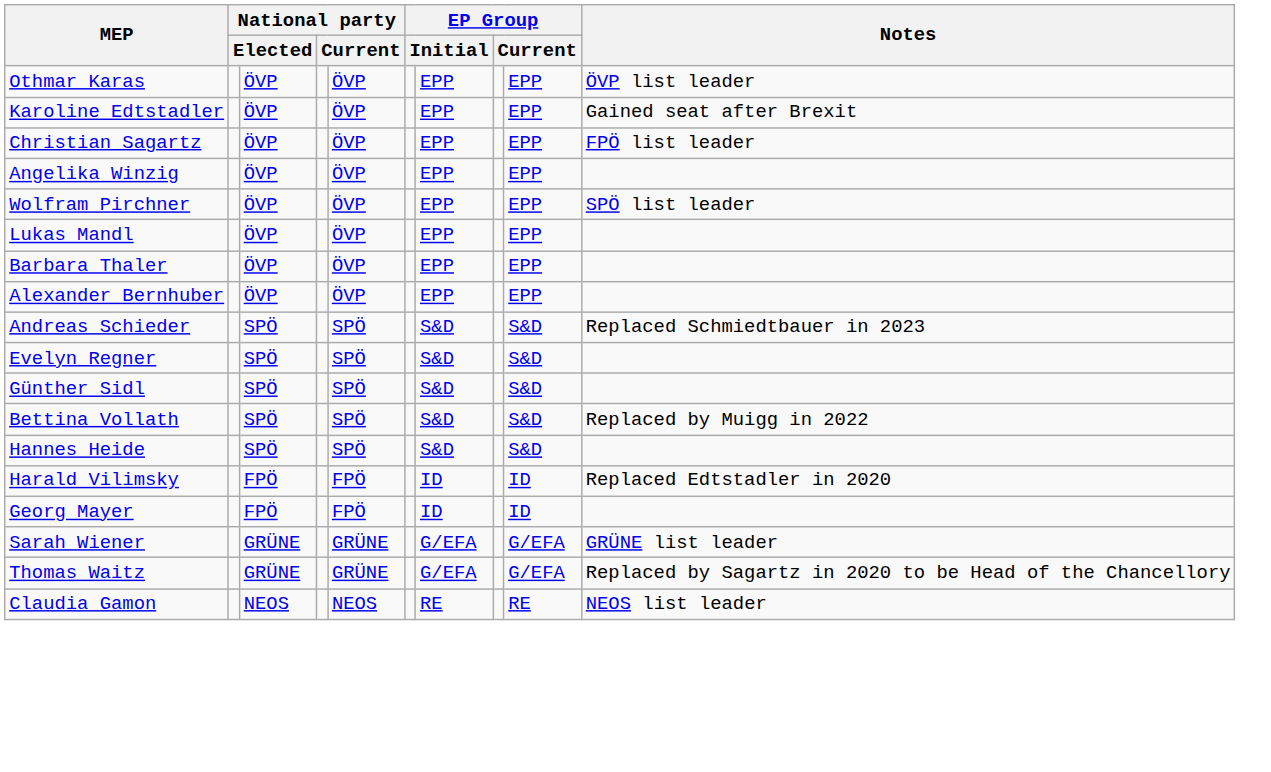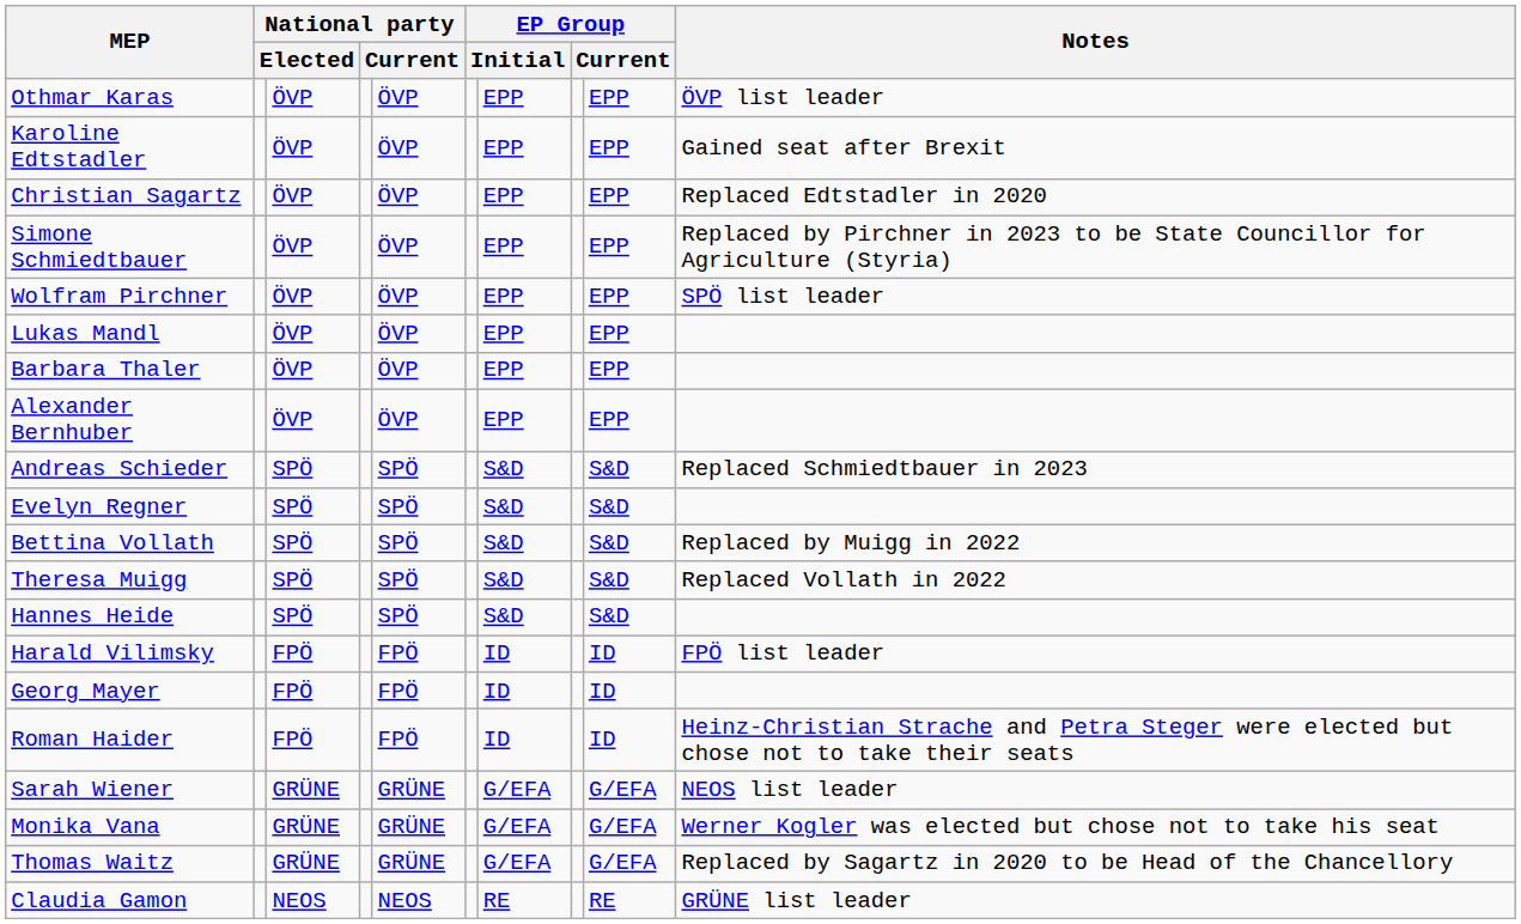Christian Sagartz | Notes: FPÖ list leader -> Replaced Edtstadler in 2020
- row: Angelika Winzig | ÖVP | ÖVP | EPP | EPP
+ row: Simone Schmiedtbauer | ÖVP | ÖVP | EPP | EPP | Replaced by Pirchner in 2023 to be State Councillor for Agriculture (Styria)
- row: Günther Sidl | SPÖ | SPÖ | S&D | S&D
+ row: Theresa Muigg | SPÖ | SPÖ | S&D | S&D | Replaced Vollath in 2022
Harald Vilimsky | Notes: Replaced Edtstadler in 2020 -> FPÖ list leader
+ row: Roman Haider | FPÖ | FPÖ | ID | ID | Heinz-Christian Strache and Petra Steger were elected but chose not to take their seats
Sarah Wiener | Notes: GRÜNE list leader -> NEOS list leader
+ row: Monika Vana | GRÜNE | GRÜNE | G/EFA | G/EFA | Werner Kogler was elected but chose not to take his seat
Claudia Gamon | Notes: NEOS list leader -> GRÜNE list leader
